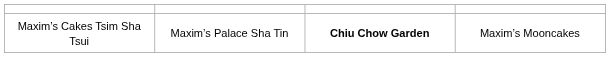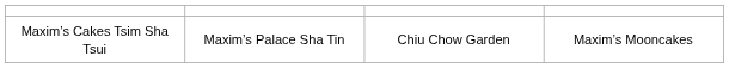Maxim’s Cakes Tsim Sha Tsui | column 3: bold -> normal
